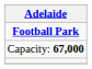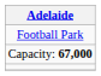row 2 | column 1: bold -> normal
